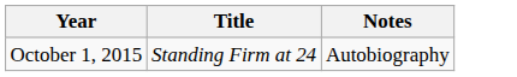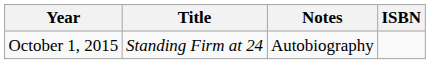+ column: ISBN
